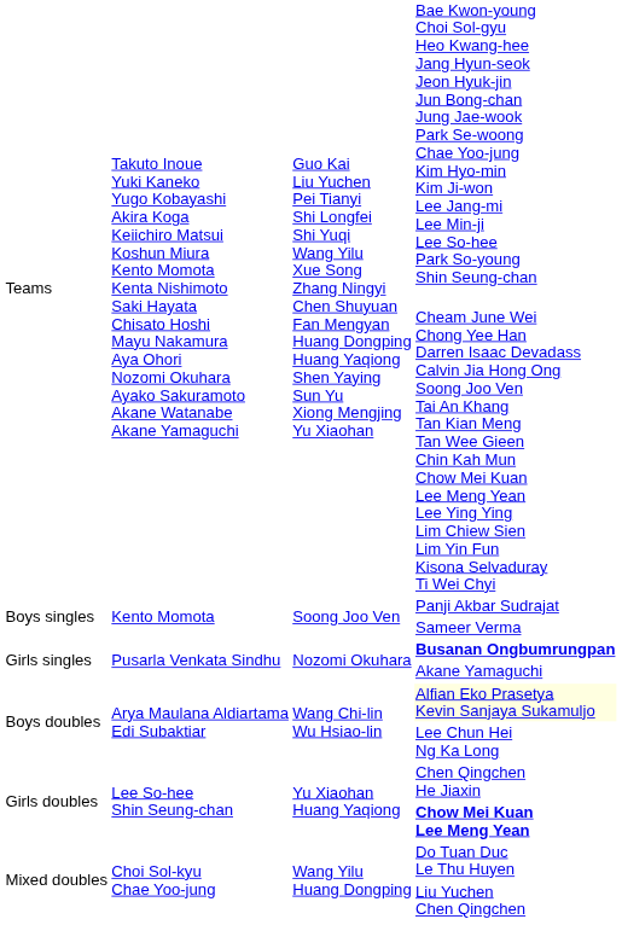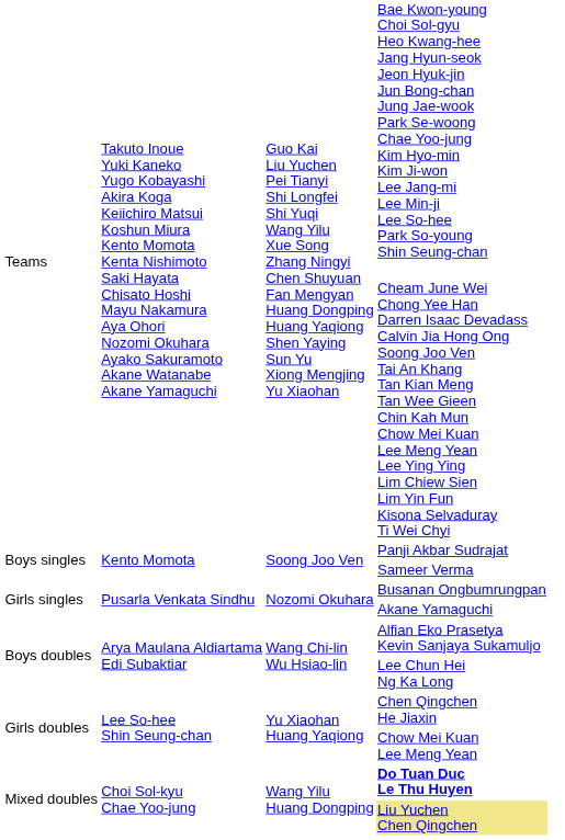Busanan Ongbumrungpan | column 4: bold -> normal
Alfian Eko Prasetya Kevin Sanjaya Sukamuljo | column 4: lightyellow background -> no background
Chow Mei Kuan Lee Meng Yean | column 4: bold -> normal
Do Tuan Duc Le Thu Huyen | column 4: normal -> bold
Liu Yuchen Chen Qingchen | column 4: no background -> khaki background
